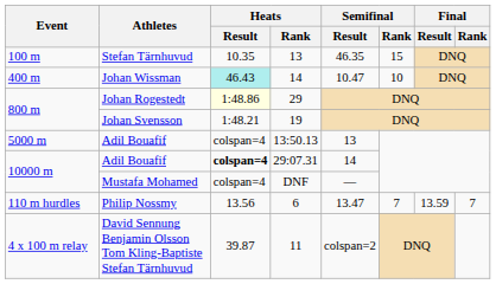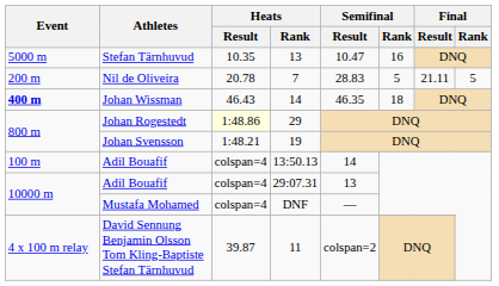Stefan Tärnhuvud | Event: 100 m -> 5000 m
Stefan Tärnhuvud | Semifinal / Result: 46.35 -> 10.47
Stefan Tärnhuvud | Semifinal / Rank: 15 -> 16
+ row: 200 m | Nil de Oliveira | 20.78 | 7 | 28.83 | 5 | 21.11 | 5
Johan Wissman | Event: normal -> bold
Johan Wissman | Heats / Result: paleturquoise background -> no background
Johan Wissman | Semifinal / Result: 10.47 -> 46.35
Johan Wissman | Semifinal / Rank: 10 -> 18
Adil Bouafif / 13:50.13 | Event: 5000 m -> 100 m
Adil Bouafif / 13:50.13 | Semifinal / Result: 13 -> 14
Adil Bouafif / 29:07.31 | Heats / Result: bold -> normal
Adil Bouafif / 29:07.31 | Semifinal / Result: 14 -> 13
- row: 110 m hurdles | Philip Nossmy | 13.56 | 6 | 13.47 | 7 | 13.59 | 7
